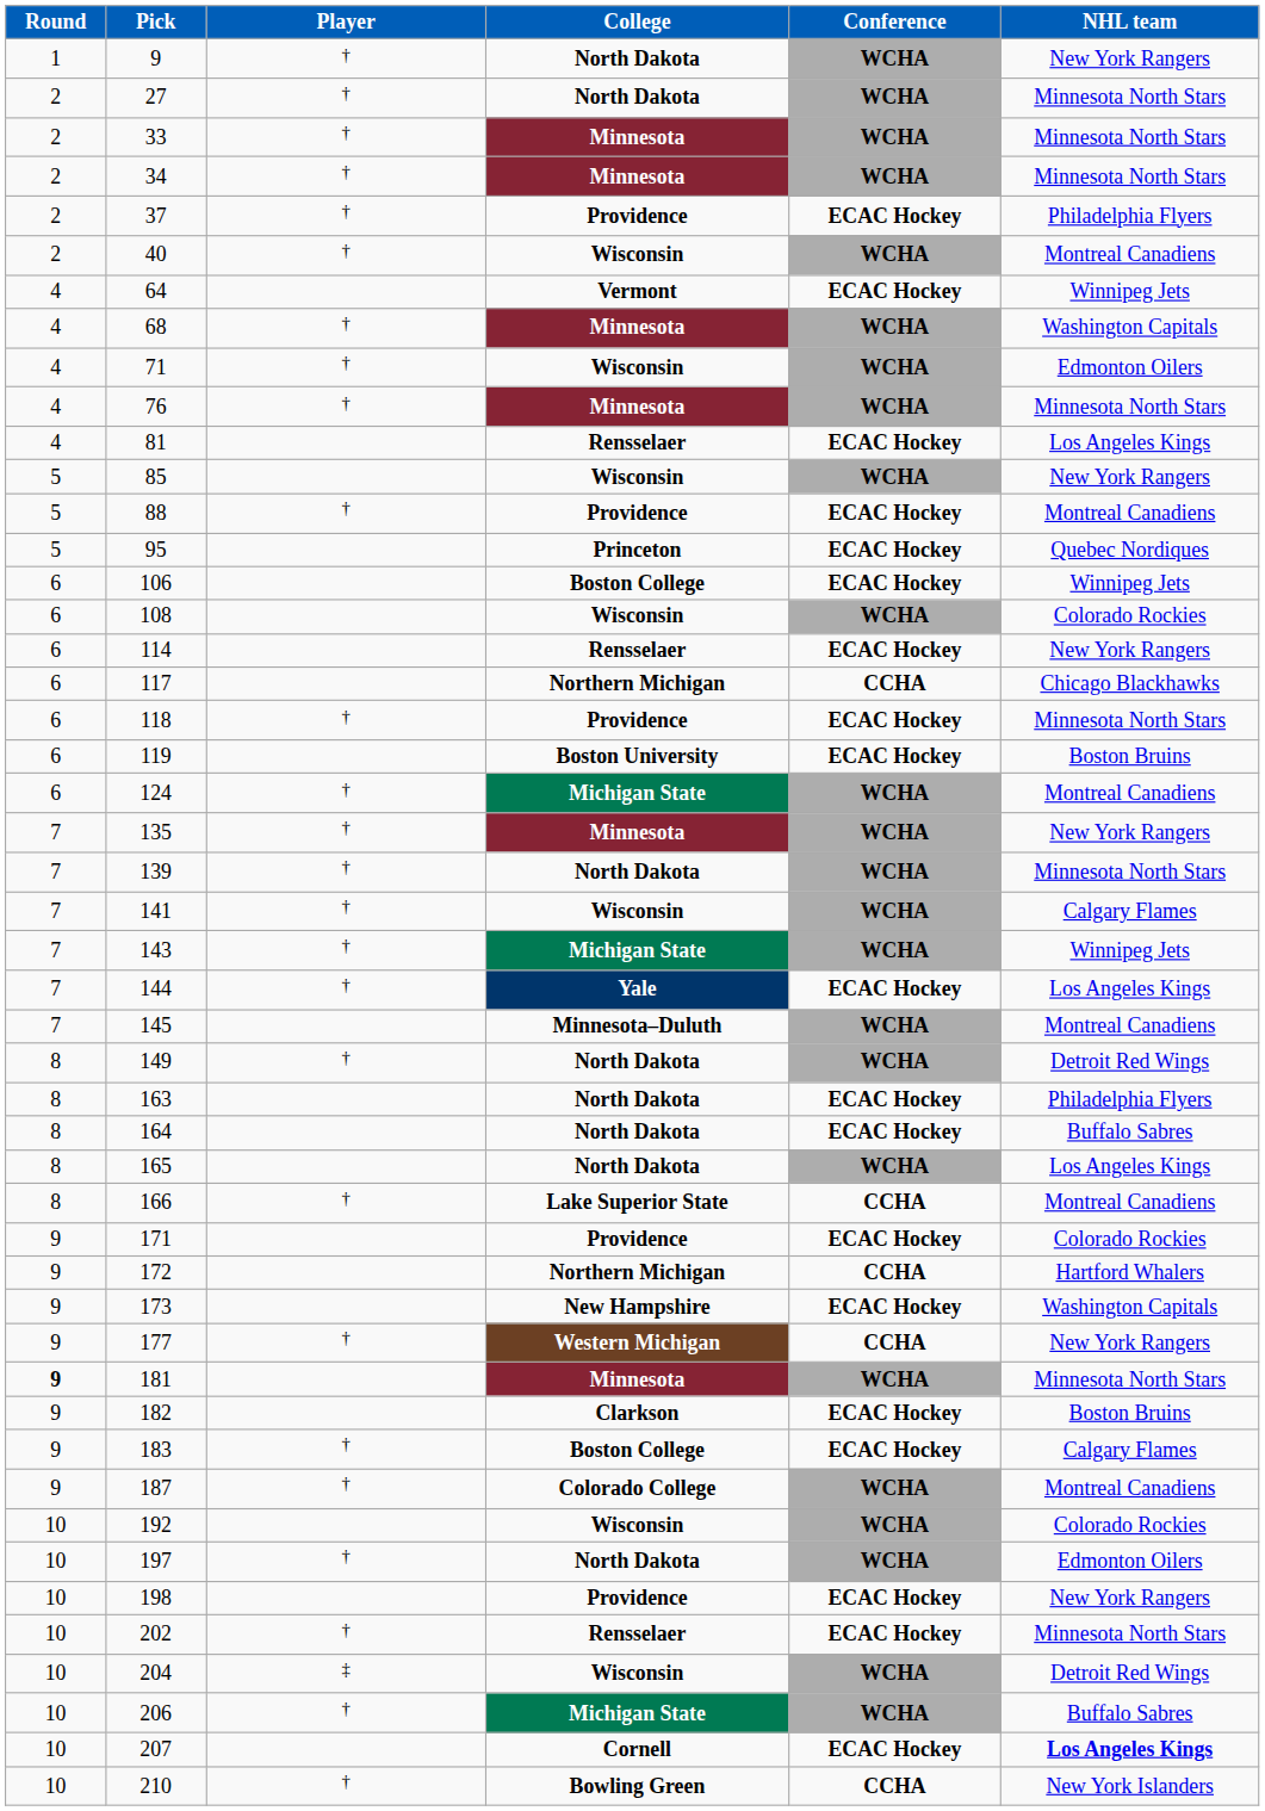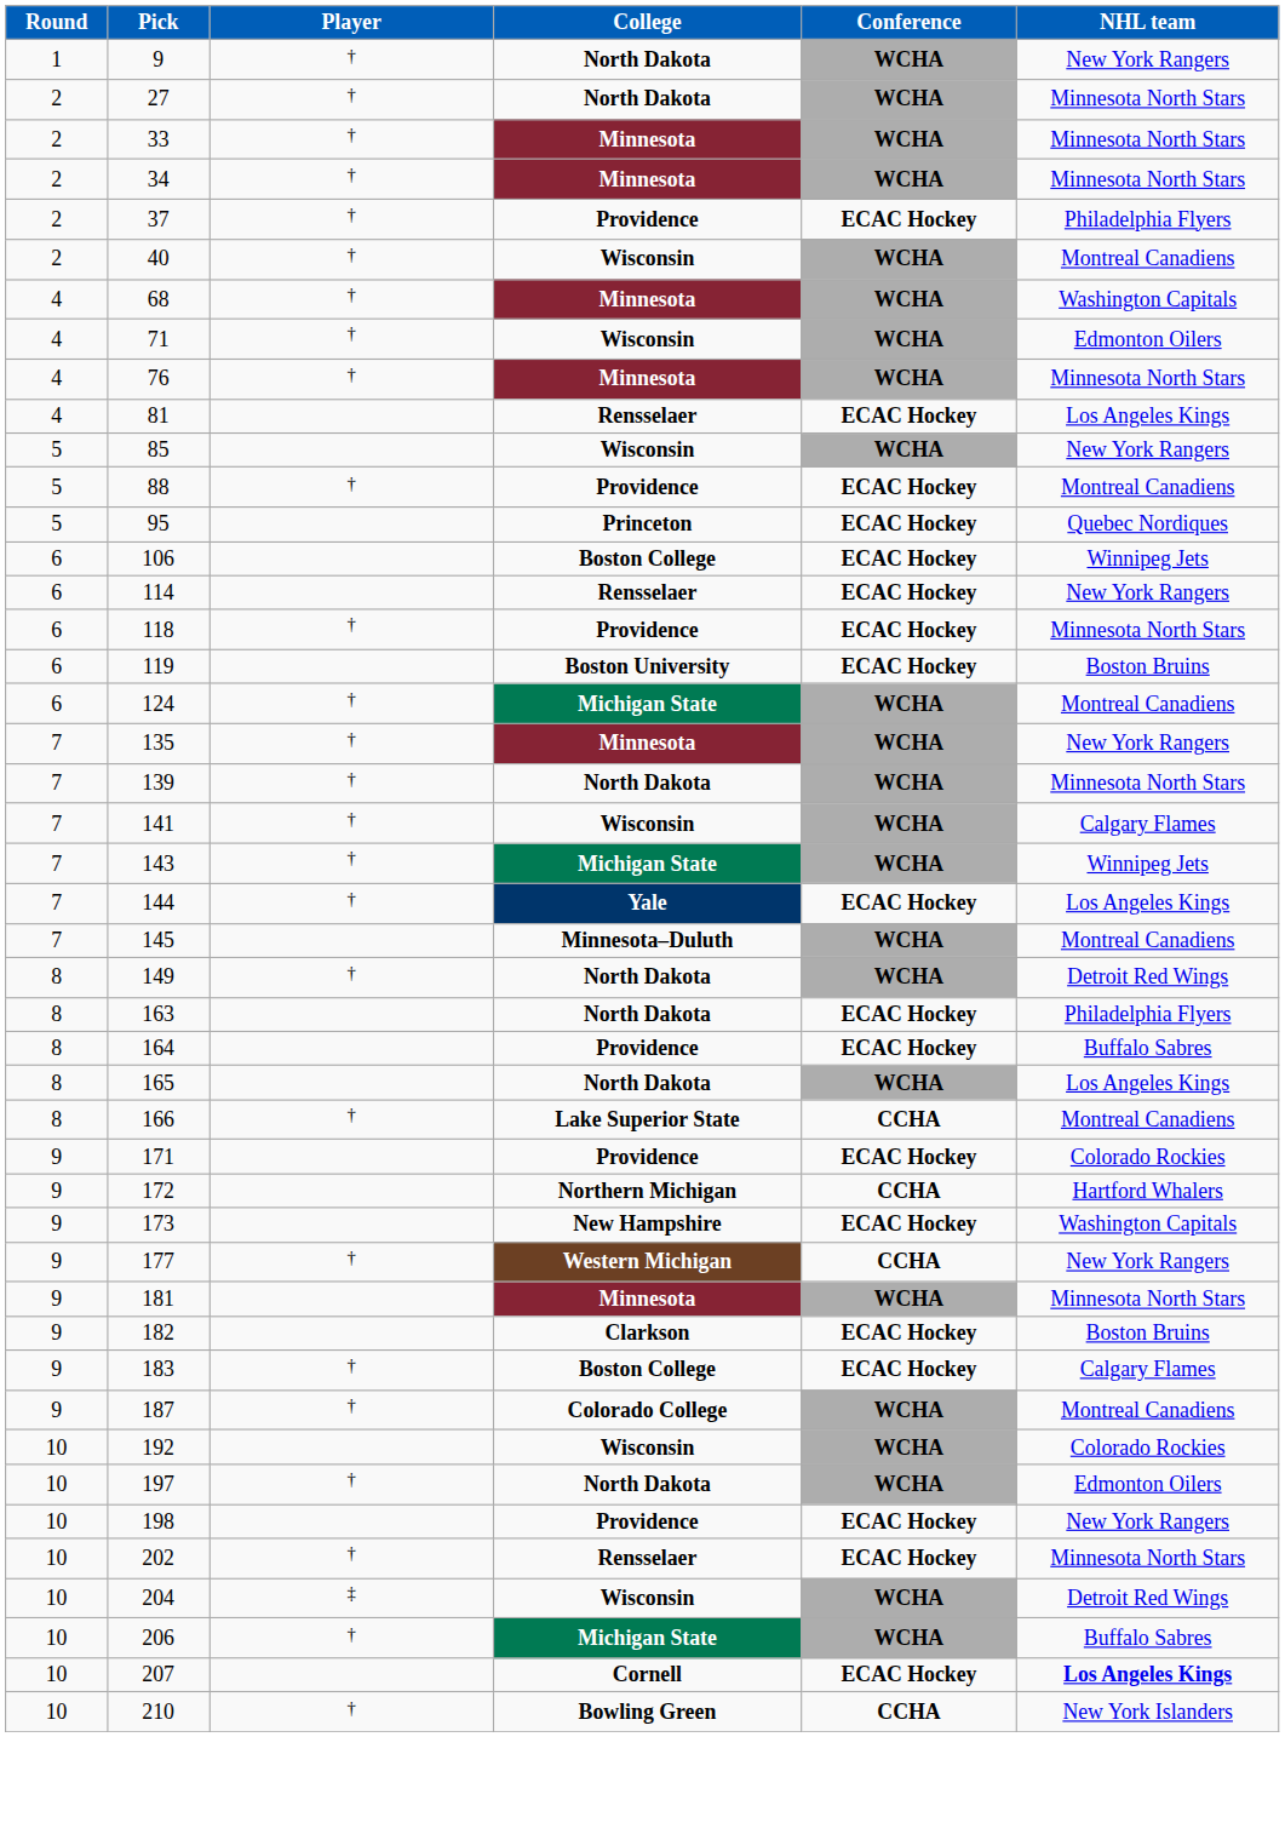- row: 4 | 64 | Vermont | ECAC Hockey | Winnipeg Jets
- row: 6 | 108 | Wisconsin | WCHA | Colorado Rockies
- row: 6 | 117 | Northern Michigan | CCHA | Chicago Blackhawks
164 | College: North Dakota -> Providence
181 | Round: bold -> normal
